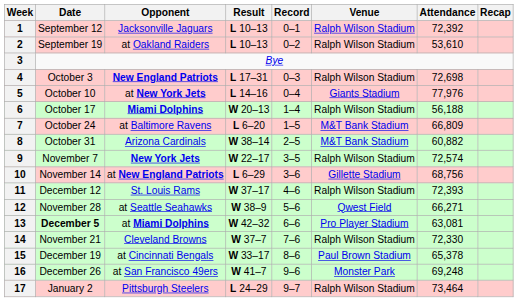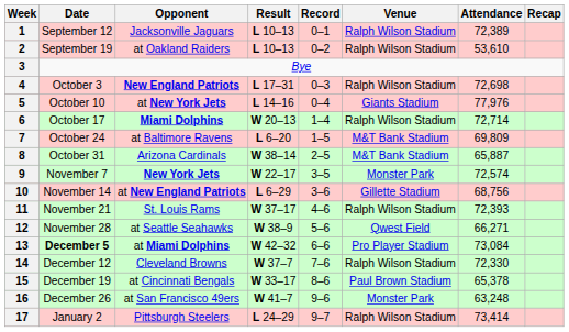1 | Attendance: 72,392 -> 72,389
6 | Attendance: 56,188 -> 72,714
7 | Attendance: 66,809 -> 69,809
8 | Attendance: 60,882 -> 65,887
9 | Venue: Ralph Wilson Stadium -> Monster Park
11 | Date: December 12 -> November 21
13 | Attendance: 63,081 -> 73,084
14 | Date: November 21 -> December 12
16 | Attendance: 69,248 -> 63,248
17 | Attendance: 73,464 -> 73,414
